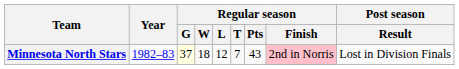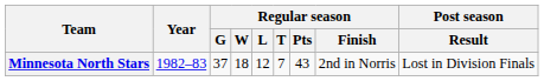Minnesota North Stars | Regular season / G: lightyellow background -> no background
Minnesota North Stars | Regular season / Finish: pink background -> no background
